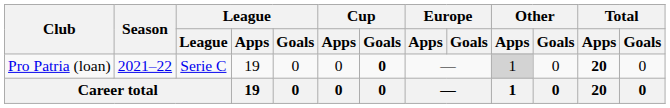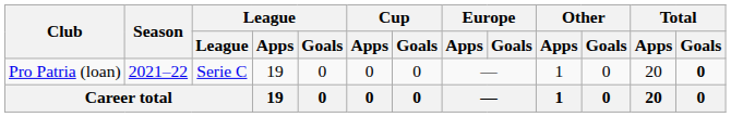Pro Patria (loan) | Cup / Goals: bold -> normal
Pro Patria (loan) | Other / Apps: lightgrey background -> no background
Pro Patria (loan) | Total / Apps: bold -> normal
Pro Patria (loan) | Total / Goals: normal -> bold
